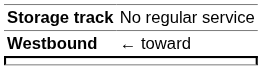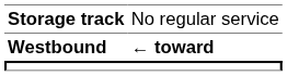Westbound | column 2: normal -> bold
